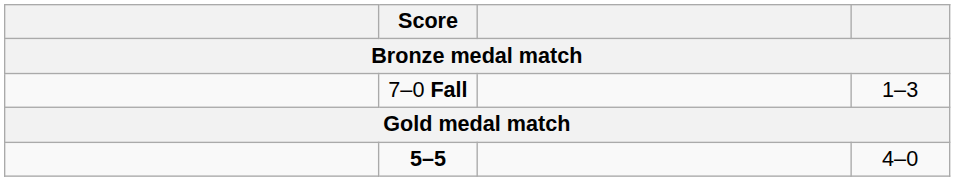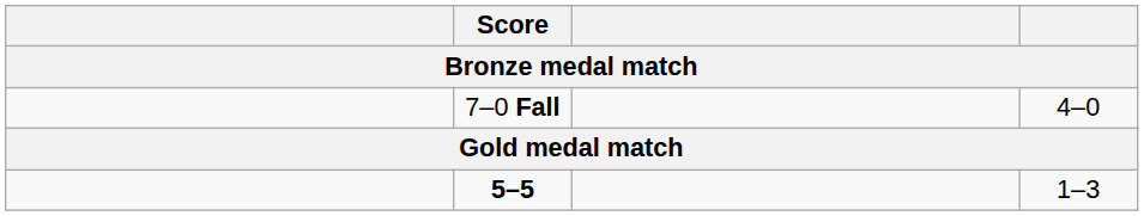7–0 Fall | column 4: 1–3 -> 4–0
5–5 | column 4: 4–0 -> 1–3
